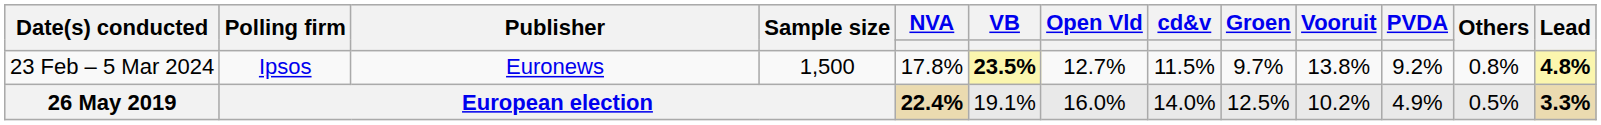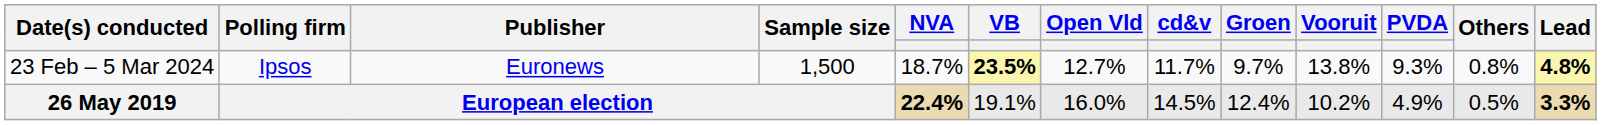23 Feb – 5 Mar 2024 | NVA: 17.8% -> 18.7%
23 Feb – 5 Mar 2024 | cd&v: 11.5% -> 11.7%
23 Feb – 5 Mar 2024 | PVDA: 9.2% -> 9.3%
26 May 2019 | cd&v: 14.0% -> 14.5%
26 May 2019 | Groen: 12.5% -> 12.4%
